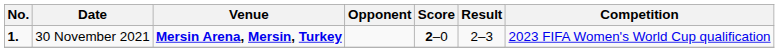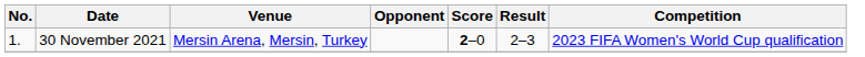30 November 2021 | No.: bold -> normal
30 November 2021 | Venue: bold -> normal
